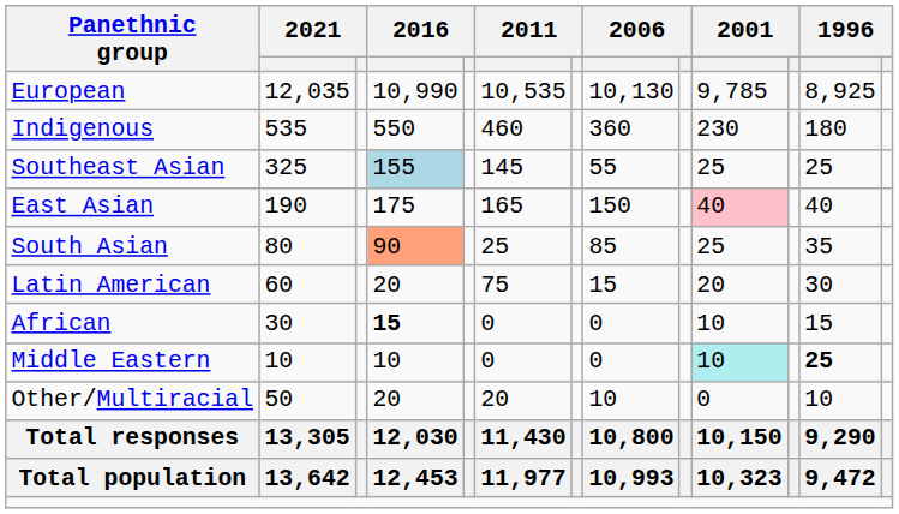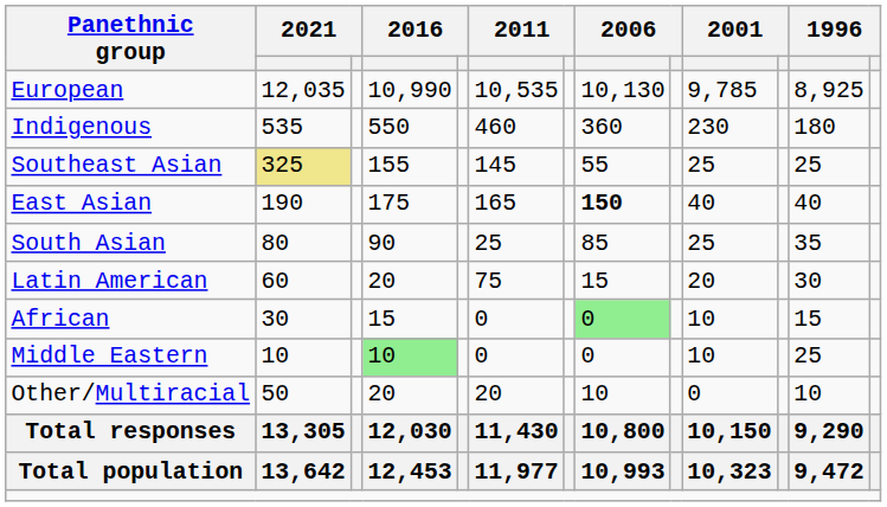Southeast Asian | column 2: no background -> khaki background
Southeast Asian | column 4: lightblue background -> no background
East Asian | column 8: normal -> bold
East Asian | column 10: pink background -> no background
South Asian | column 4: lightsalmon background -> no background
African | column 4: bold -> normal
African | column 8: no background -> lightgreen background
Middle Eastern | column 4: no background -> lightgreen background
Middle Eastern | column 10: paleturquoise background -> no background
Middle Eastern | column 12: bold -> normal
